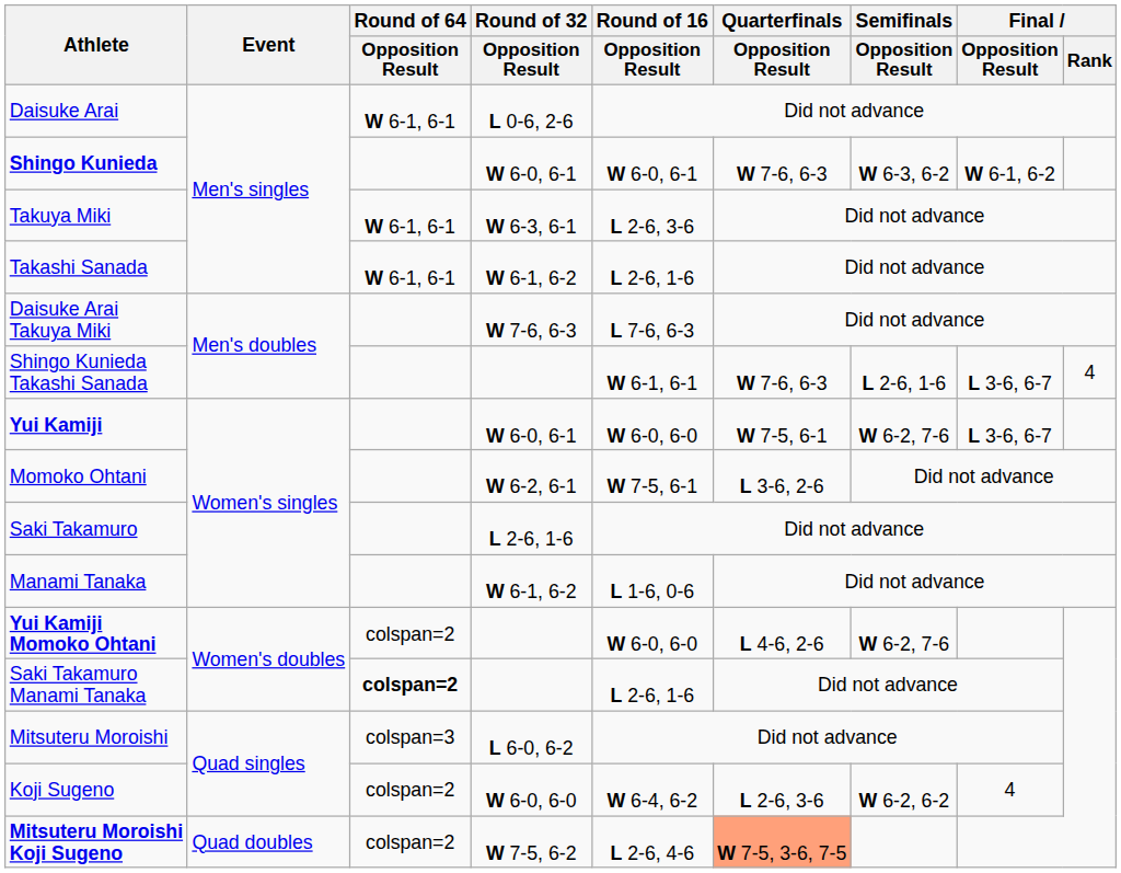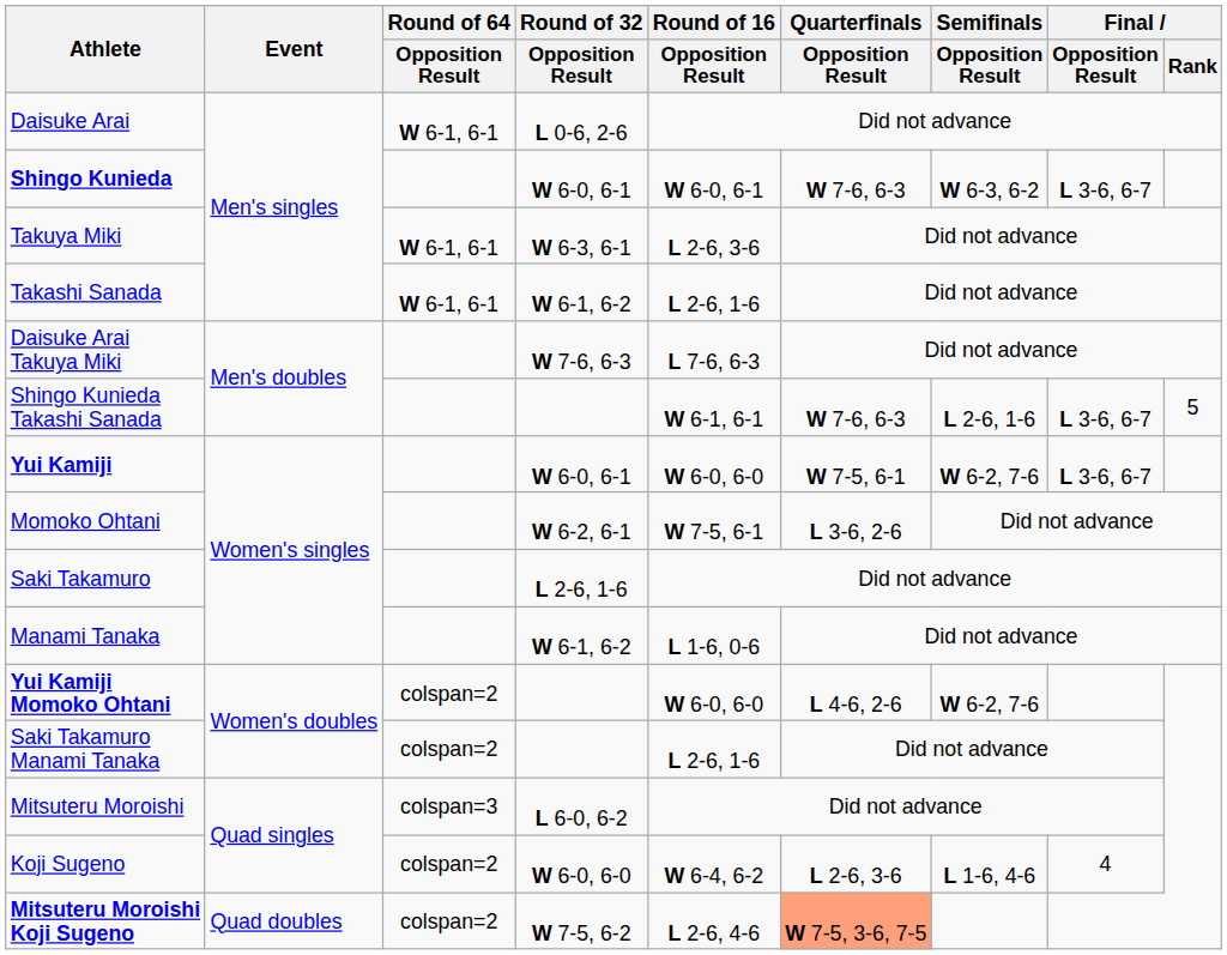Shingo Kunieda | Final / Opposition Result: W 6-1, 6-2 -> L 3-6, 6-7
Shingo Kunieda Takashi Sanada | Final / Rank: 4 -> 5
Saki Takamuro Manami Tanaka | Round of 64 / Opposition Result: bold -> normal
Koji Sugeno | Semifinals / Opposition Result: W 6-2, 6-2 -> L 1-6, 4-6
